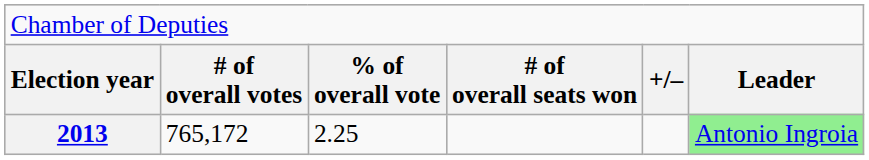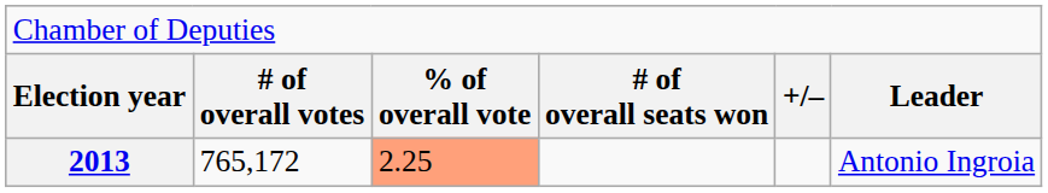2013 | column 3: no background -> lightsalmon background
2013 | column 6: lightgreen background -> no background
